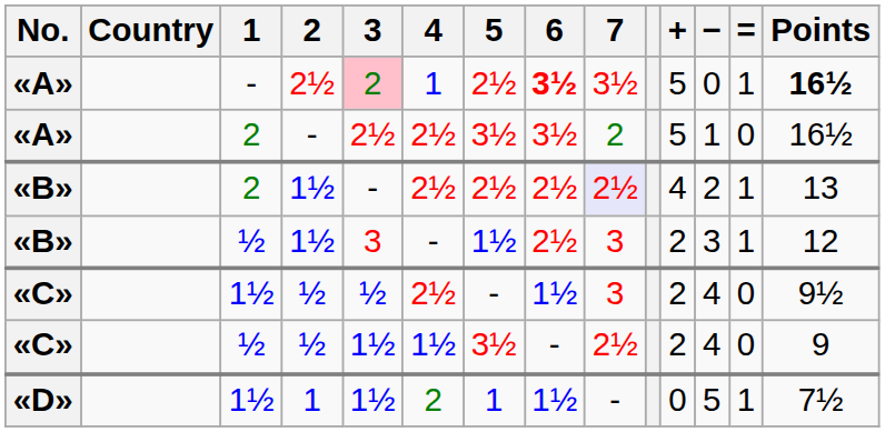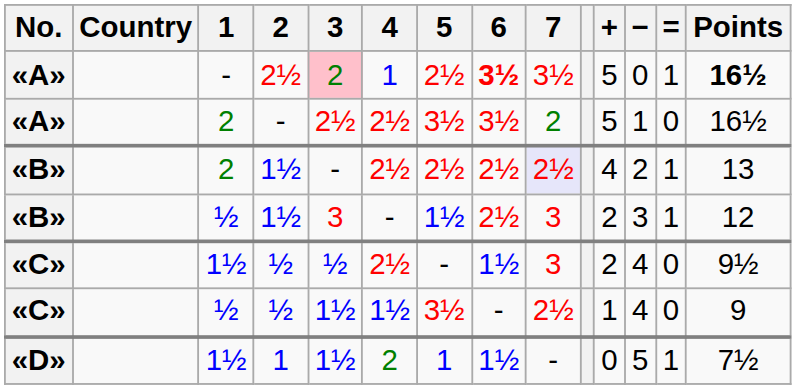row 7 | +: 2 -> 1
